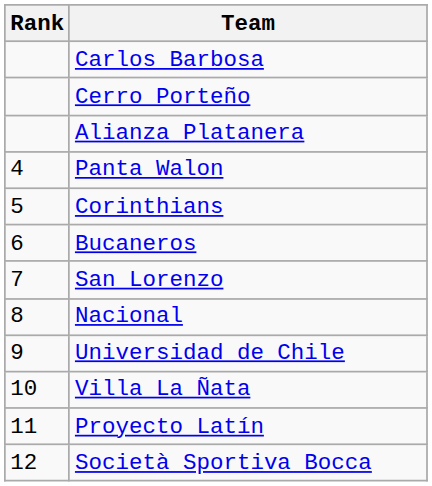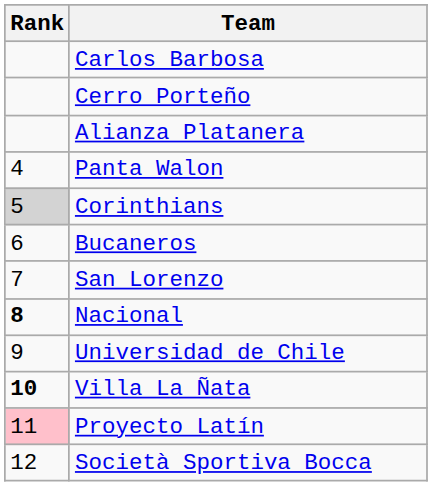Corinthians | Rank: no background -> lightgrey background
Nacional | Rank: normal -> bold
Villa La Ñata | Rank: normal -> bold
Proyecto Latín | Rank: no background -> pink background
